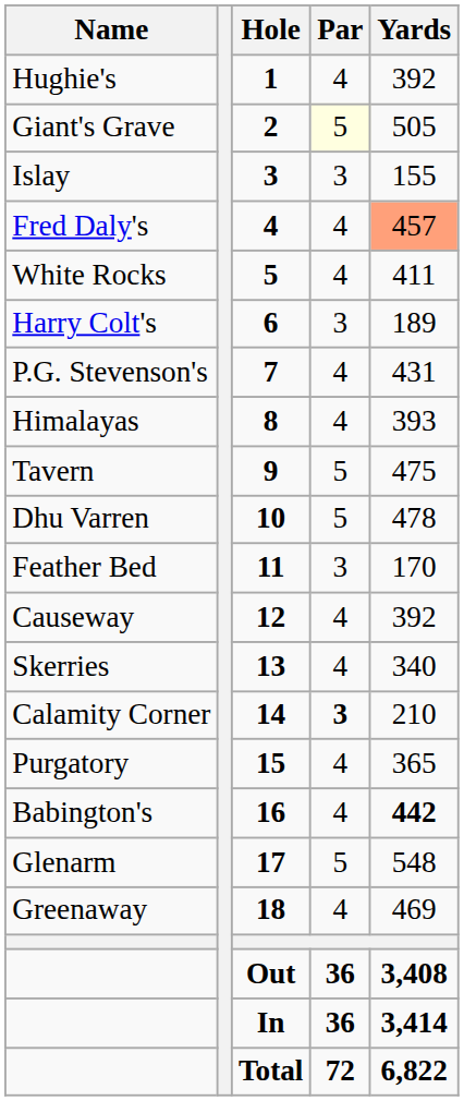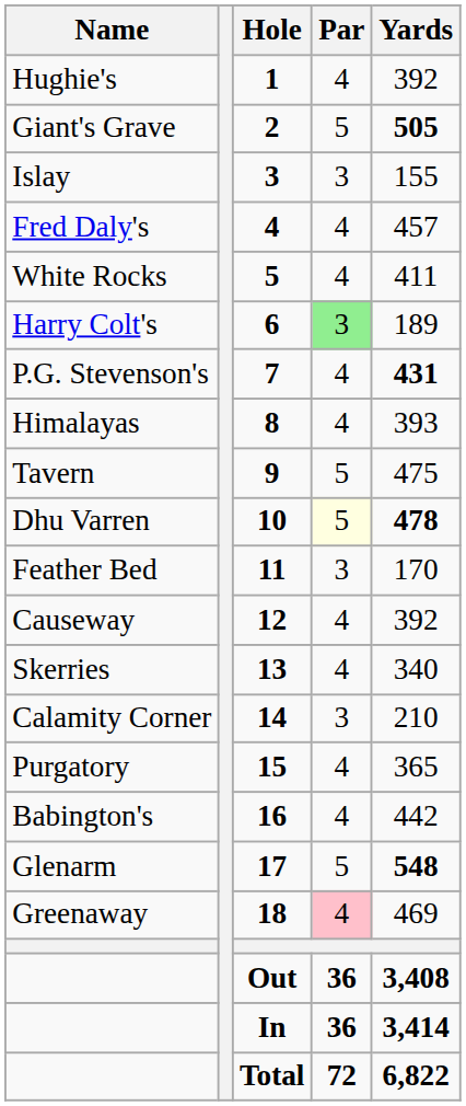Giant's Grave | Par: lightyellow background -> no background
Giant's Grave | Yards: normal -> bold
Fred Daly's | Yards: lightsalmon background -> no background
Harry Colt's | Par: no background -> lightgreen background
P.G. Stevenson's | Yards: normal -> bold
Dhu Varren | Par: no background -> lightyellow background
Dhu Varren | Yards: normal -> bold
Calamity Corner | Par: bold -> normal
Babington's | Yards: bold -> normal
Glenarm | Yards: normal -> bold
Greenaway | Par: no background -> pink background
